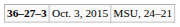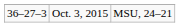Oct. 3, 2015 | column 1: bold -> normal
